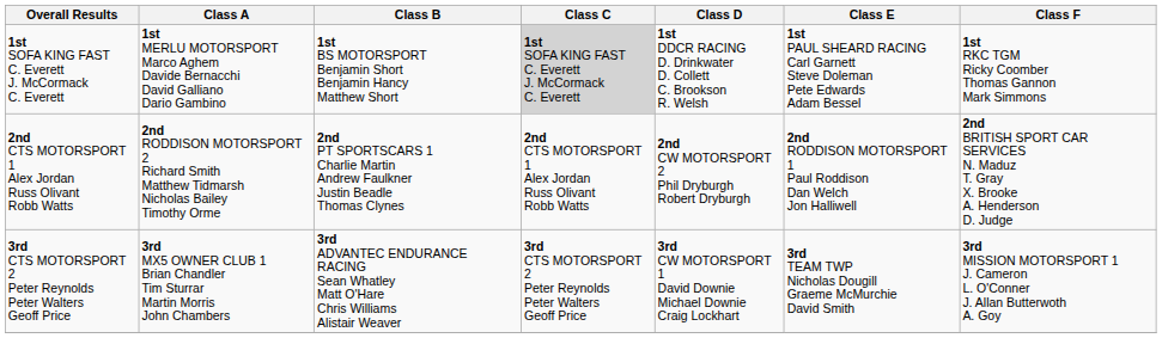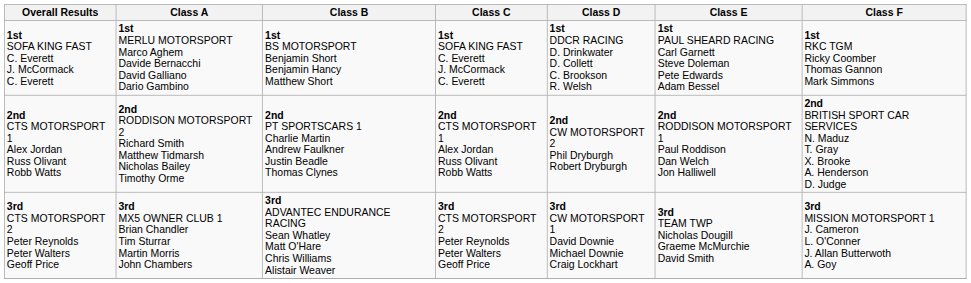row 2 | Class C: lightgrey background -> no background
